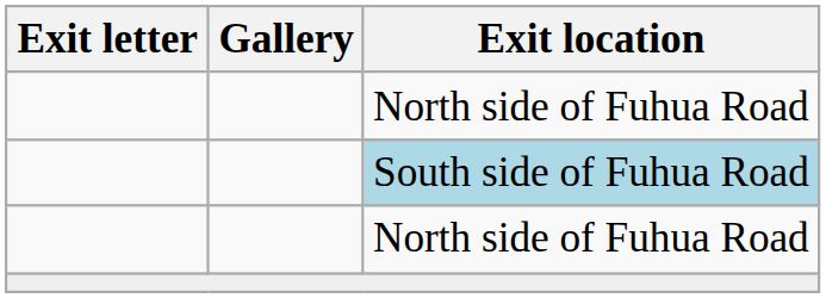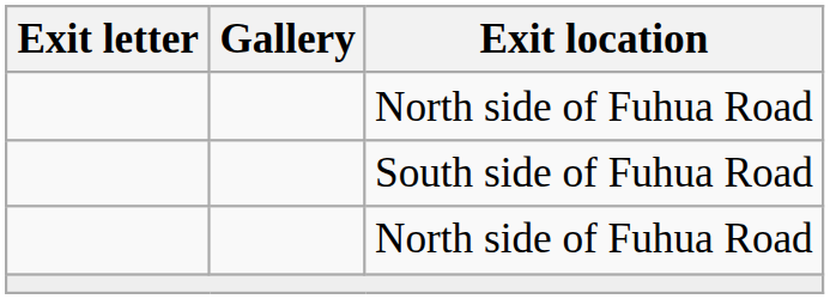South side of Fuhua Road | Exit location: lightblue background -> no background
